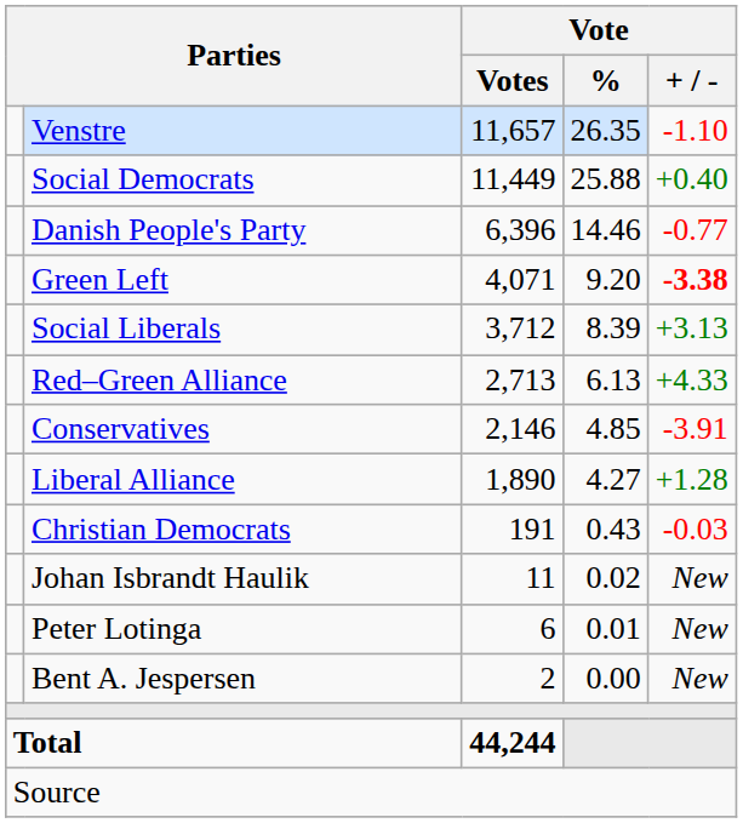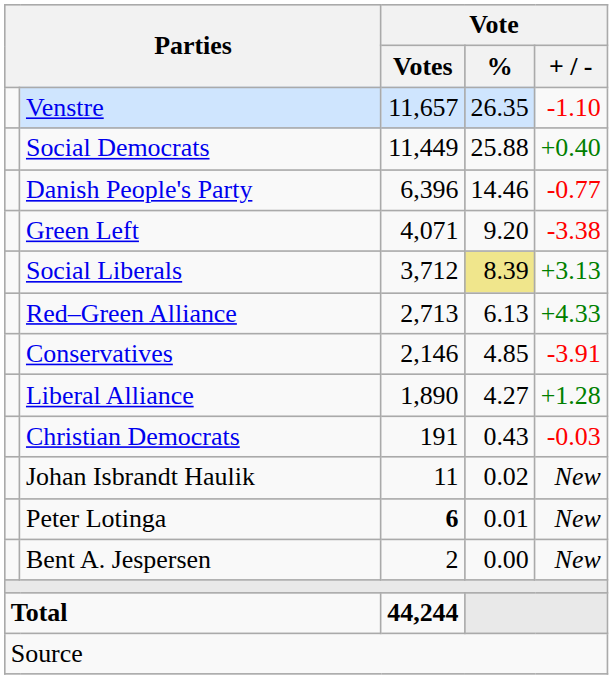Green Left | Vote / + / -: bold -> normal
Social Liberals | Vote / %: no background -> khaki background
Peter Lotinga | Vote / Votes: normal -> bold
